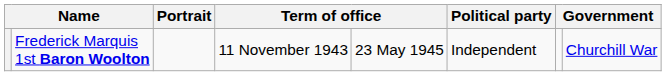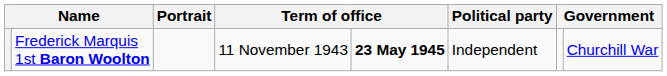Frederick Marquis 1st Baron Woolton | column 5: normal -> bold
